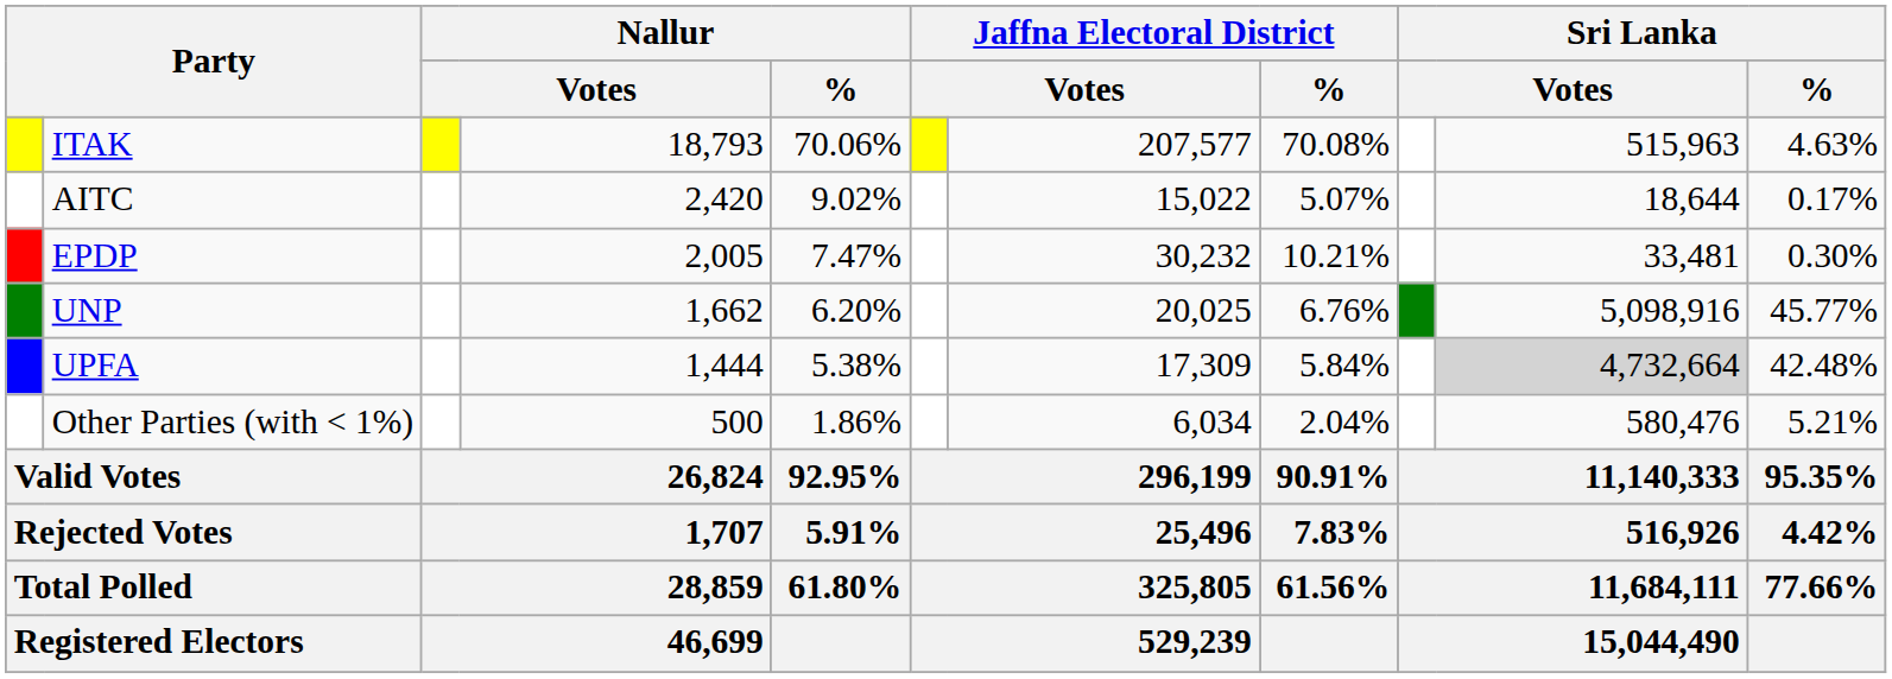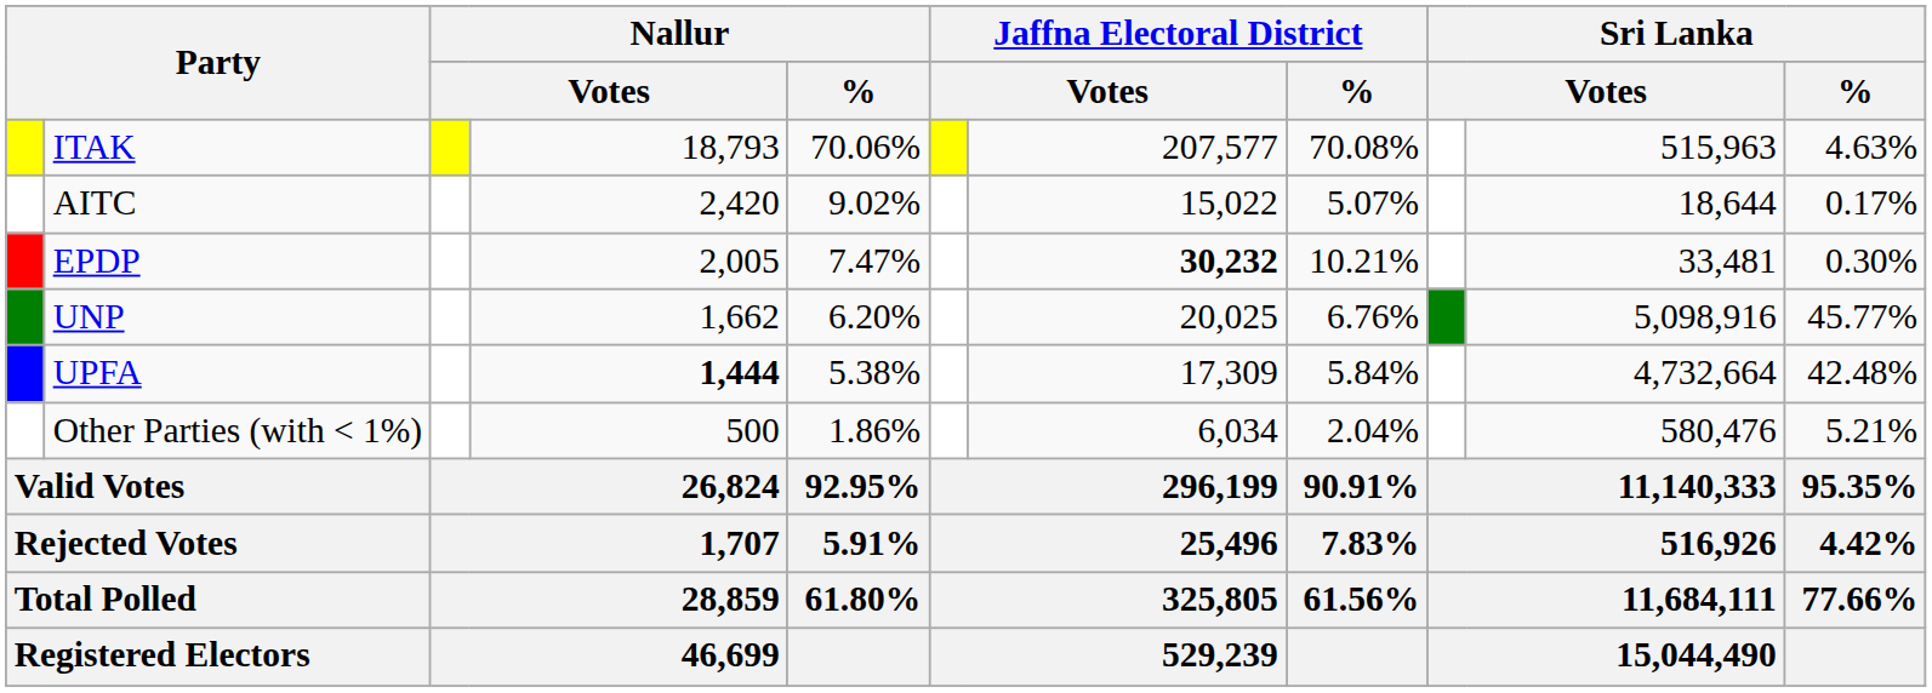EPDP | column 7: normal -> bold
UPFA | column 4: normal -> bold
UPFA | column 10: lightgrey background -> no background
